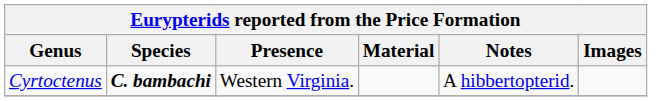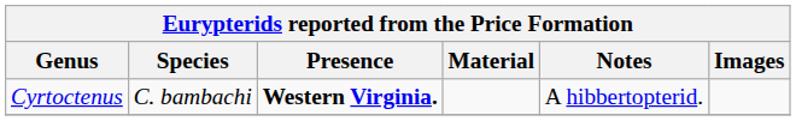Cyrtoctenus | Species: bold -> normal
Cyrtoctenus | Presence: normal -> bold
